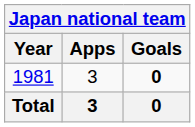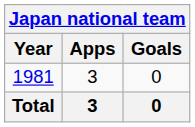1981 | Goals: bold -> normal
